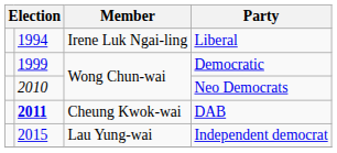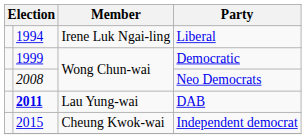Neo Democrats | column 2: 2010 -> 2008
DAB | Member: Cheung Kwok-wai -> Lau Yung-wai
Independent democrat | Member: Lau Yung-wai -> Cheung Kwok-wai
